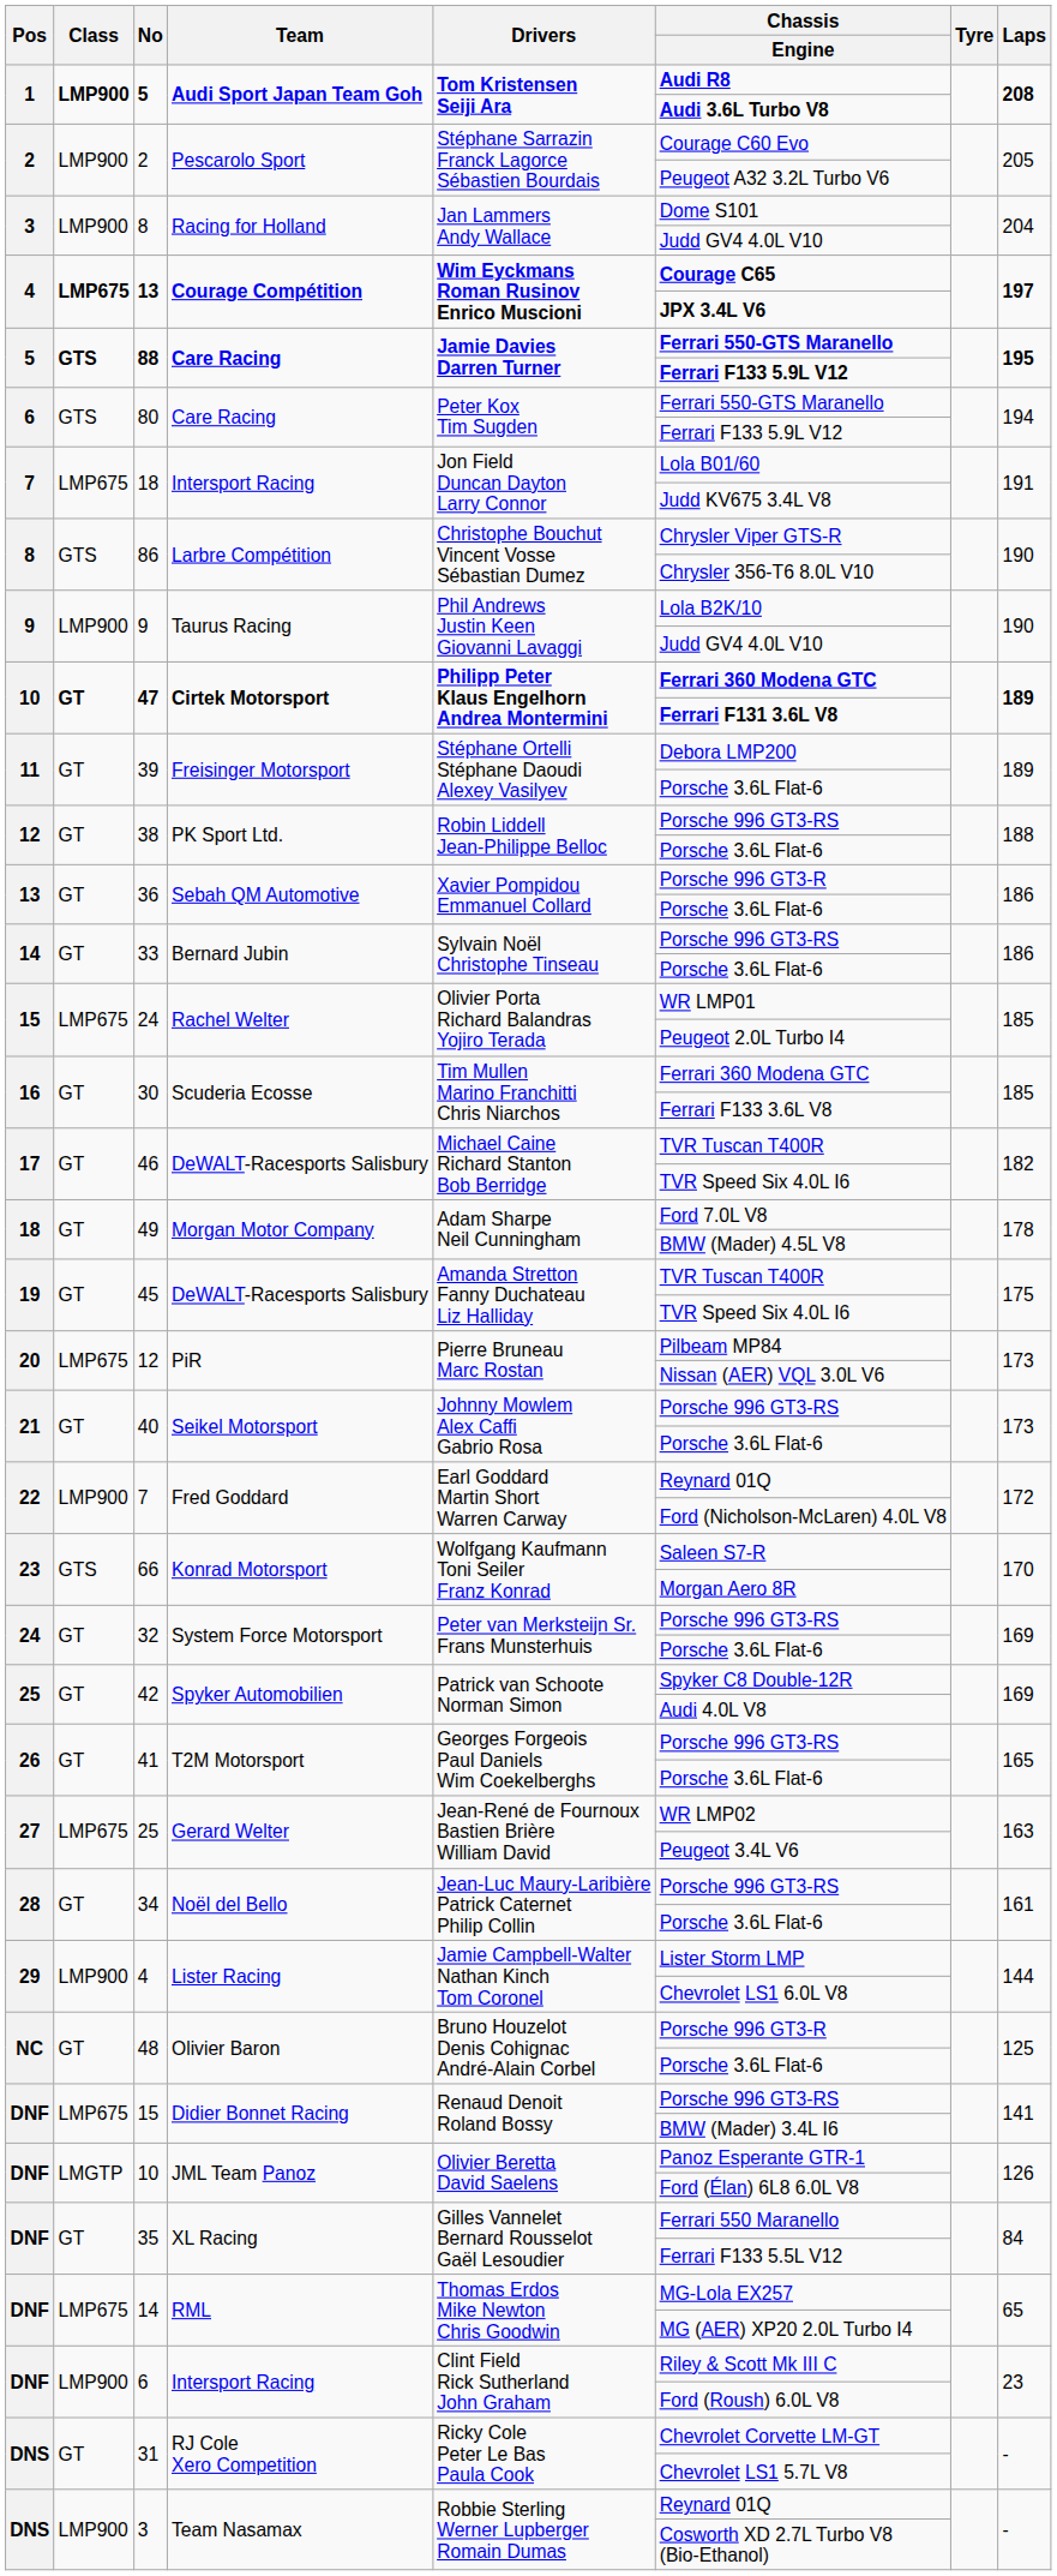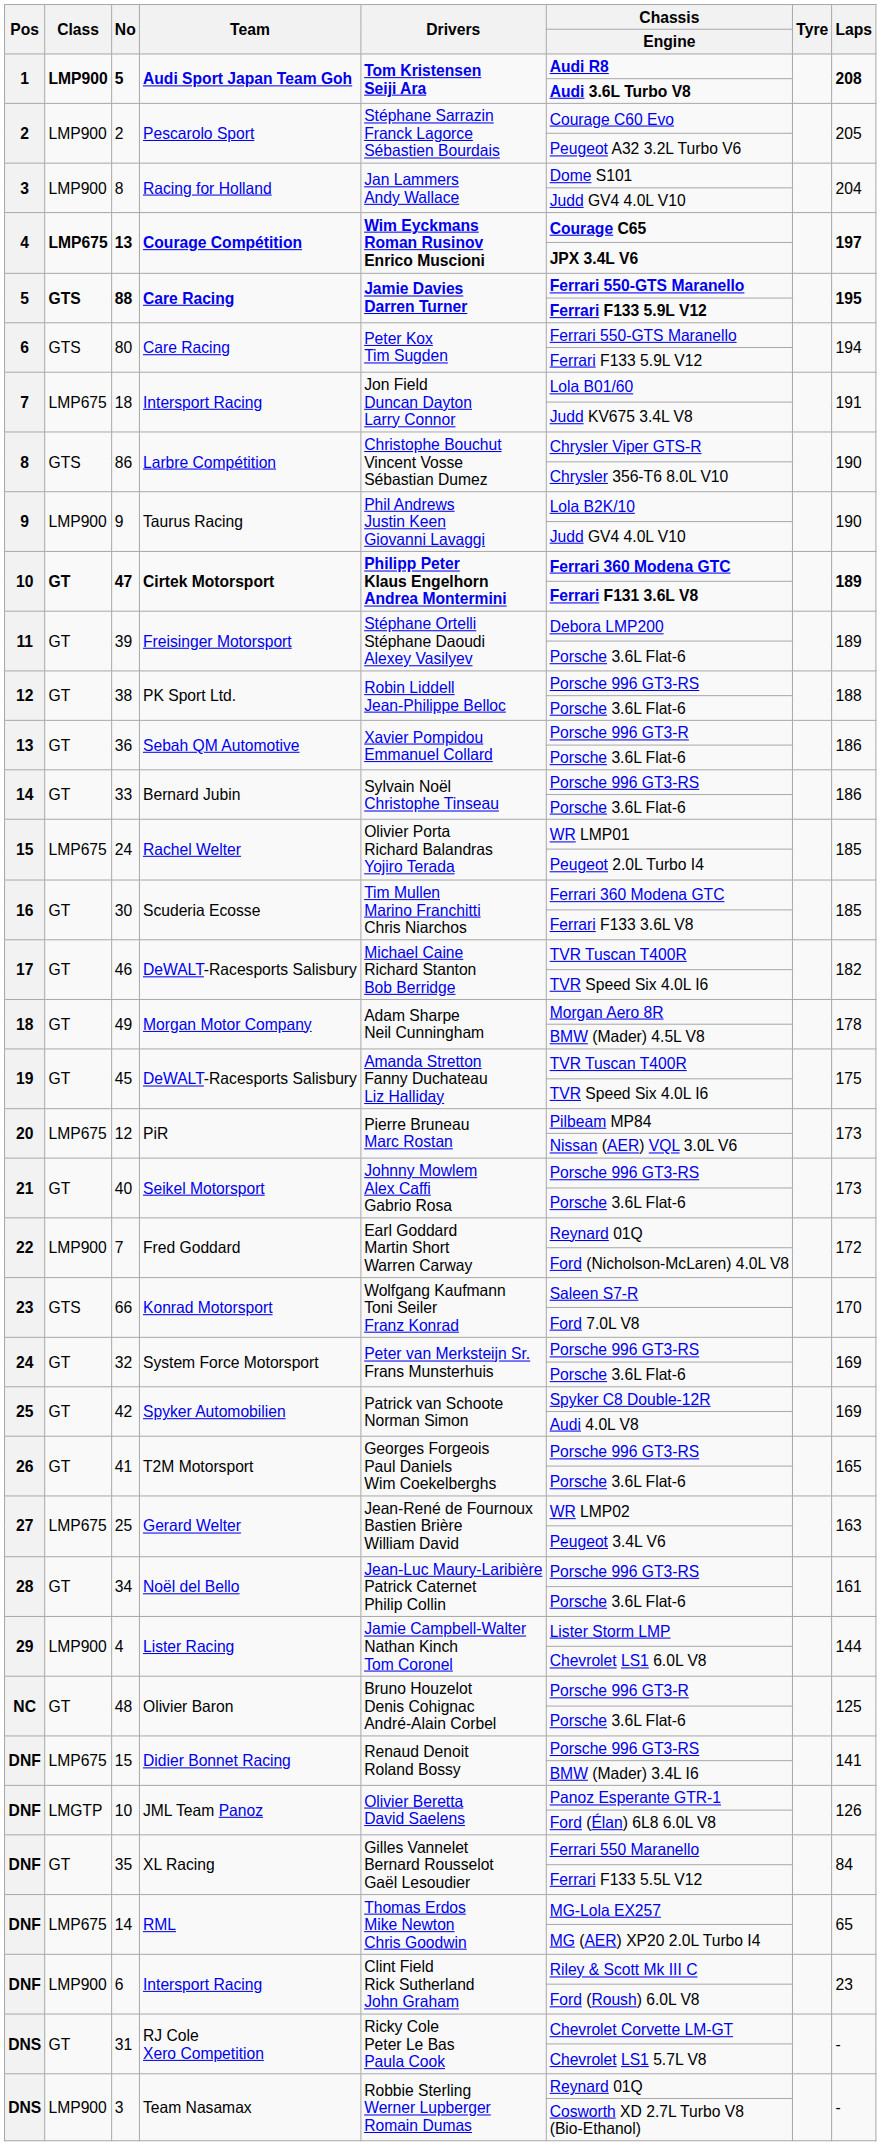row 37 | Chassis / Engine: Ford 7.0L V8 -> Morgan Aero 8R
row 48 | Chassis / Engine: Morgan Aero 8R -> Ford 7.0L V8
